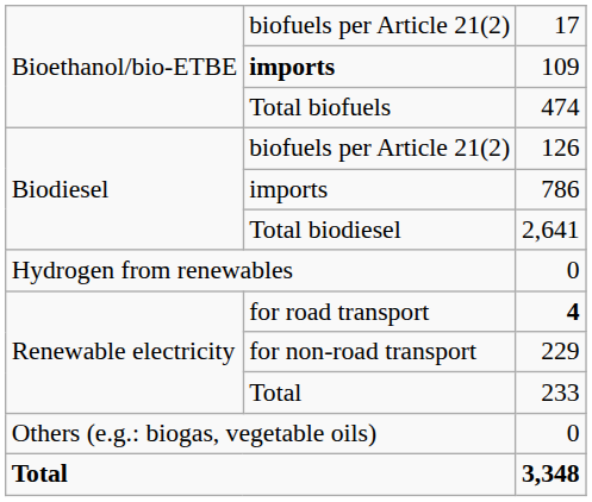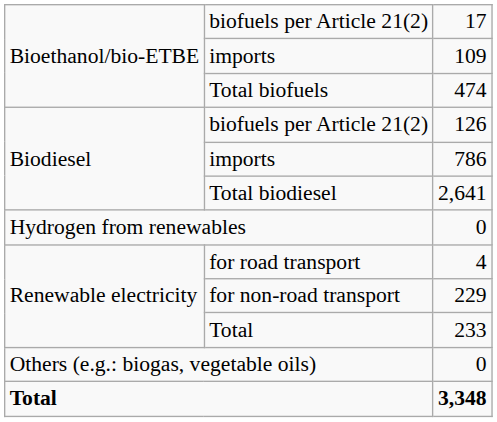109 | column 2: bold -> normal
4 | column 3: bold -> normal
